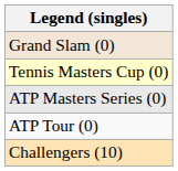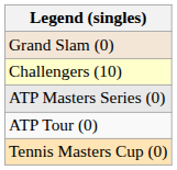row 3 | column 1: Tennis Masters Cup (0) -> Challengers (10)
row 6 | column 1: Challengers (10) -> Tennis Masters Cup (0)
